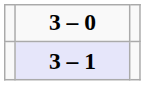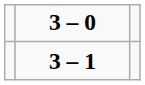row 2 | 3 – 0: lavender background -> no background
